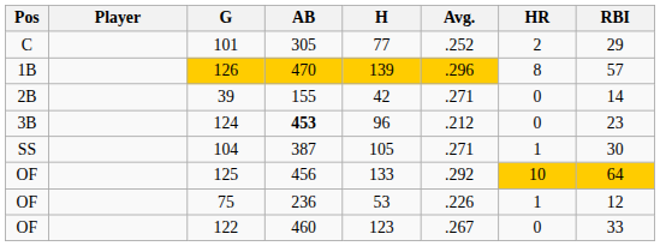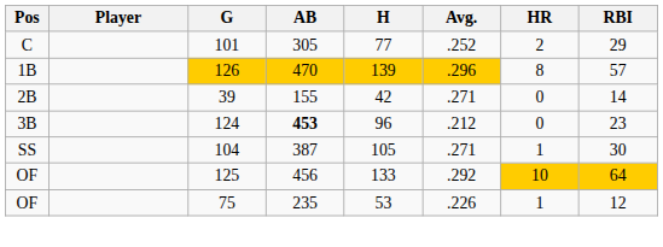75 | AB: 236 -> 235
- row: OF | 122 | 460 | 123 | .267 | 0 | 33
